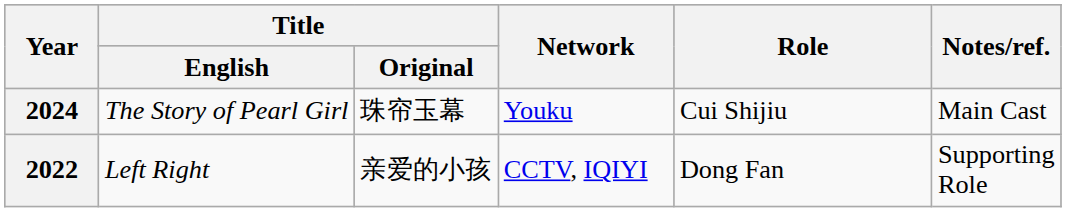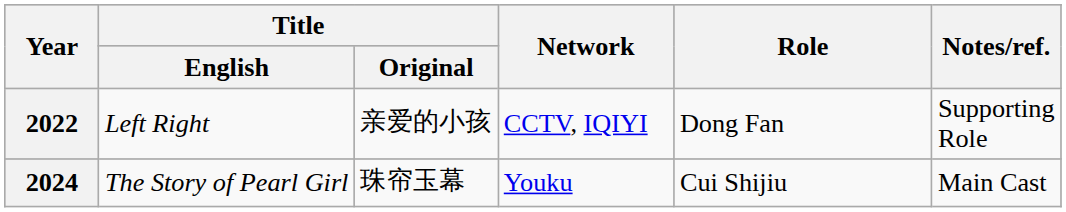rows swapped: 2022 <-> 2024
